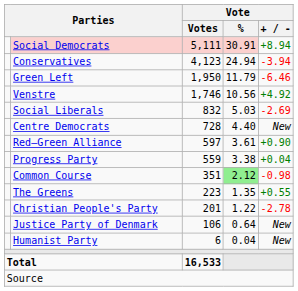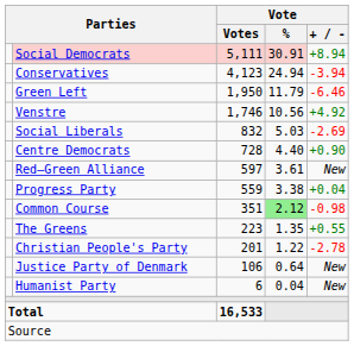Centre Democrats | Vote / + / -: New -> +0.90
Red–Green Alliance | Vote / + / -: +0.90 -> New
